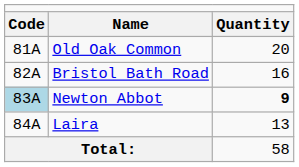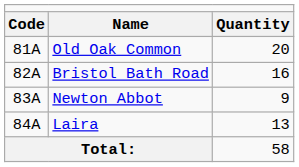Newton Abbot | column 1: lightblue background -> no background
Newton Abbot | column 3: bold -> normal
